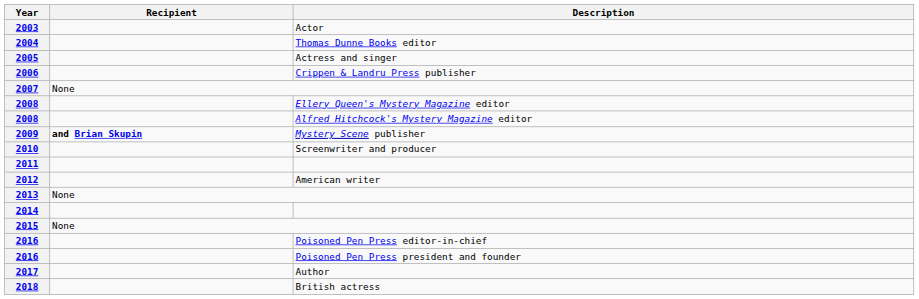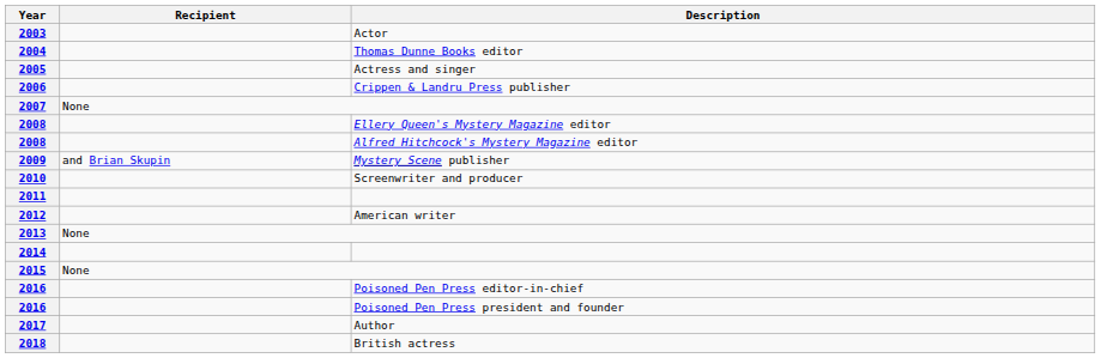2009 | Recipient: bold -> normal
